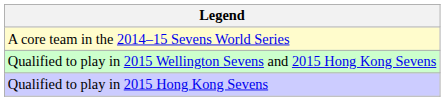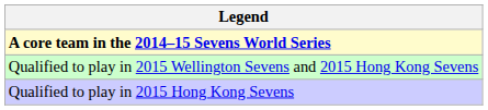row 2 | column 1: normal -> bold
